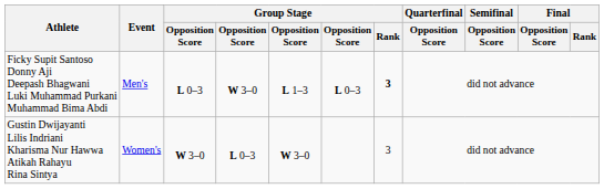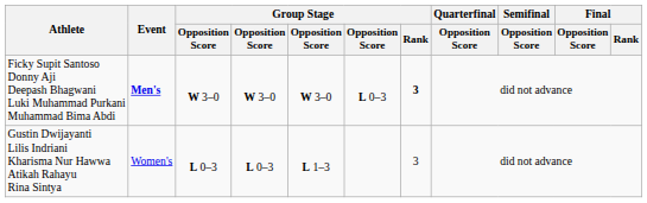row 3 | Event: normal -> bold
row 3 | column 3: L 0–3 -> W 3–0
row 3 | column 5: L 1–3 -> W 3–0
row 4 | column 3: W 3–0 -> L 0–3
row 4 | column 5: W 3–0 -> L 1–3
